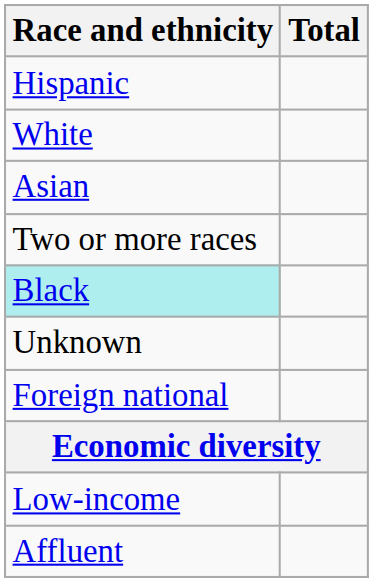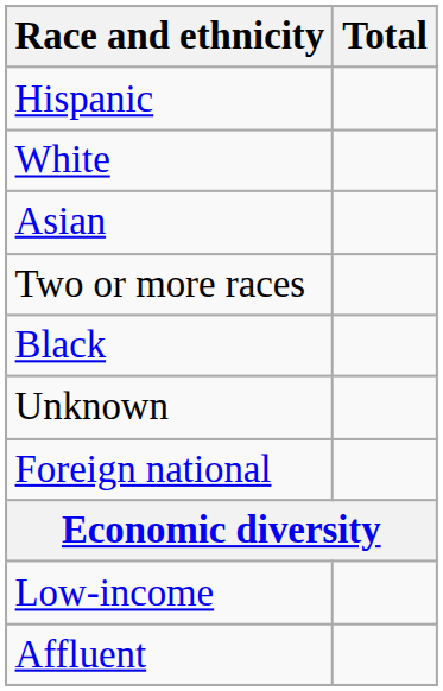Black | Race and ethnicity: paleturquoise background -> no background
